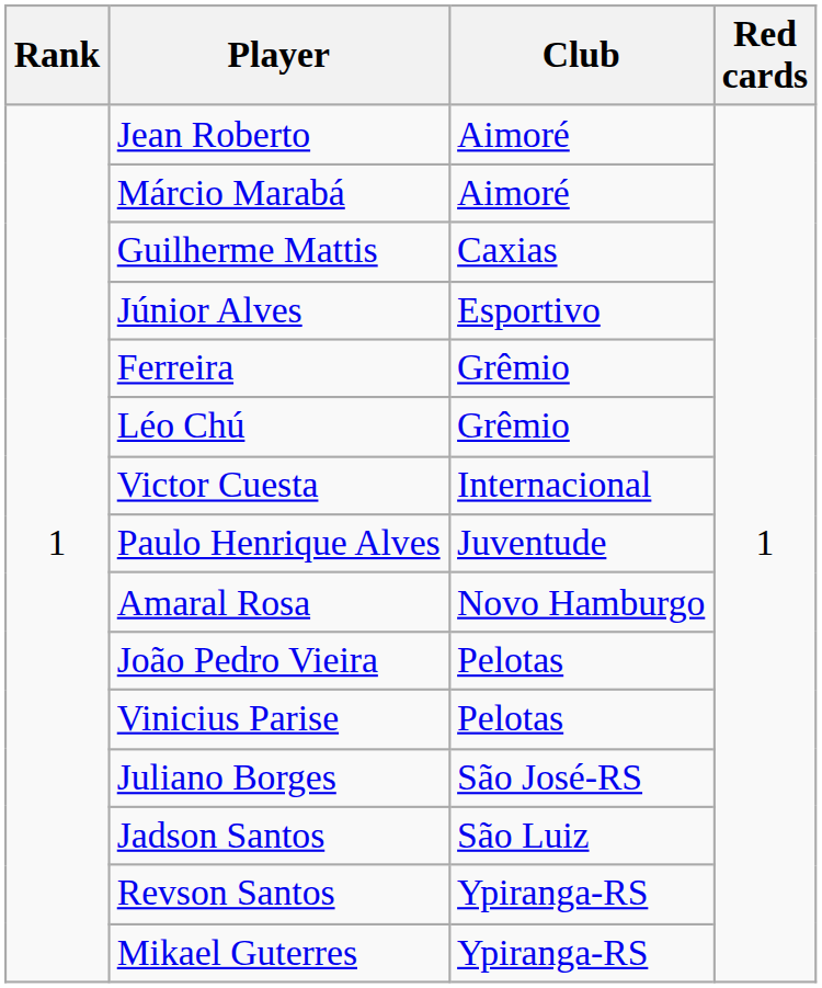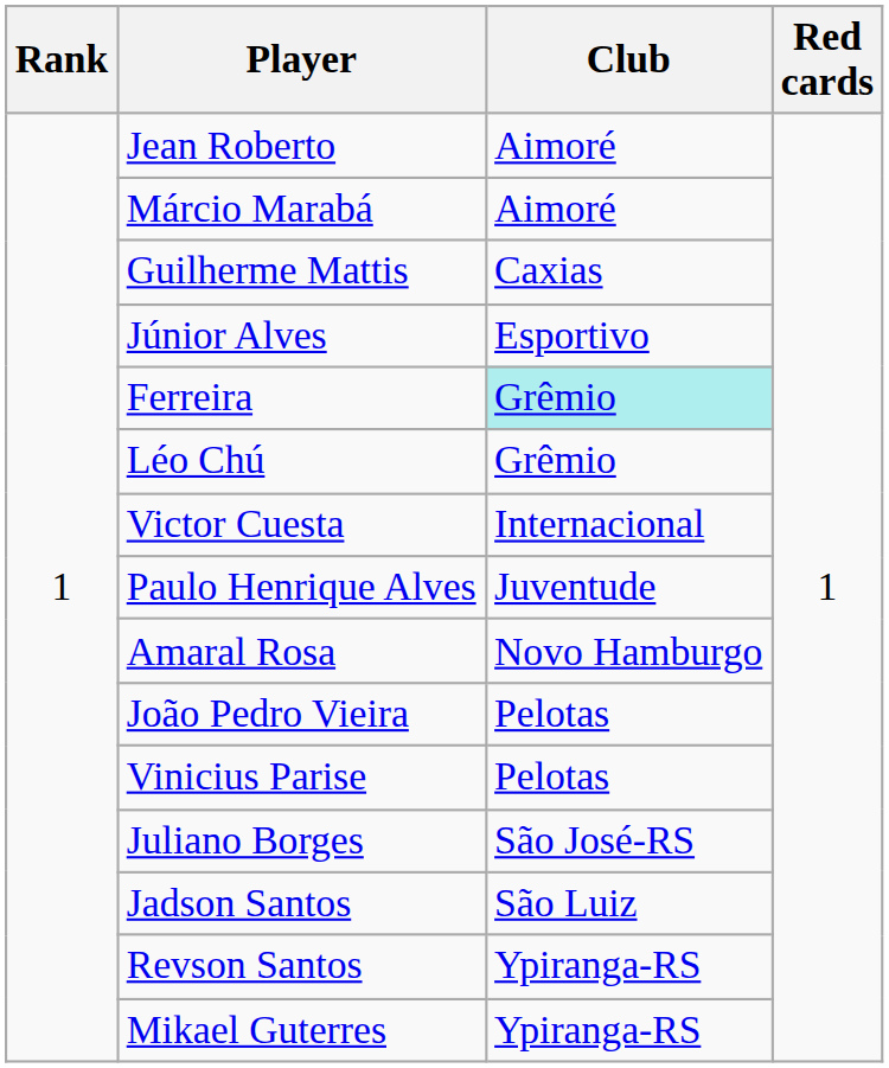Ferreira | Club: no background -> paleturquoise background
